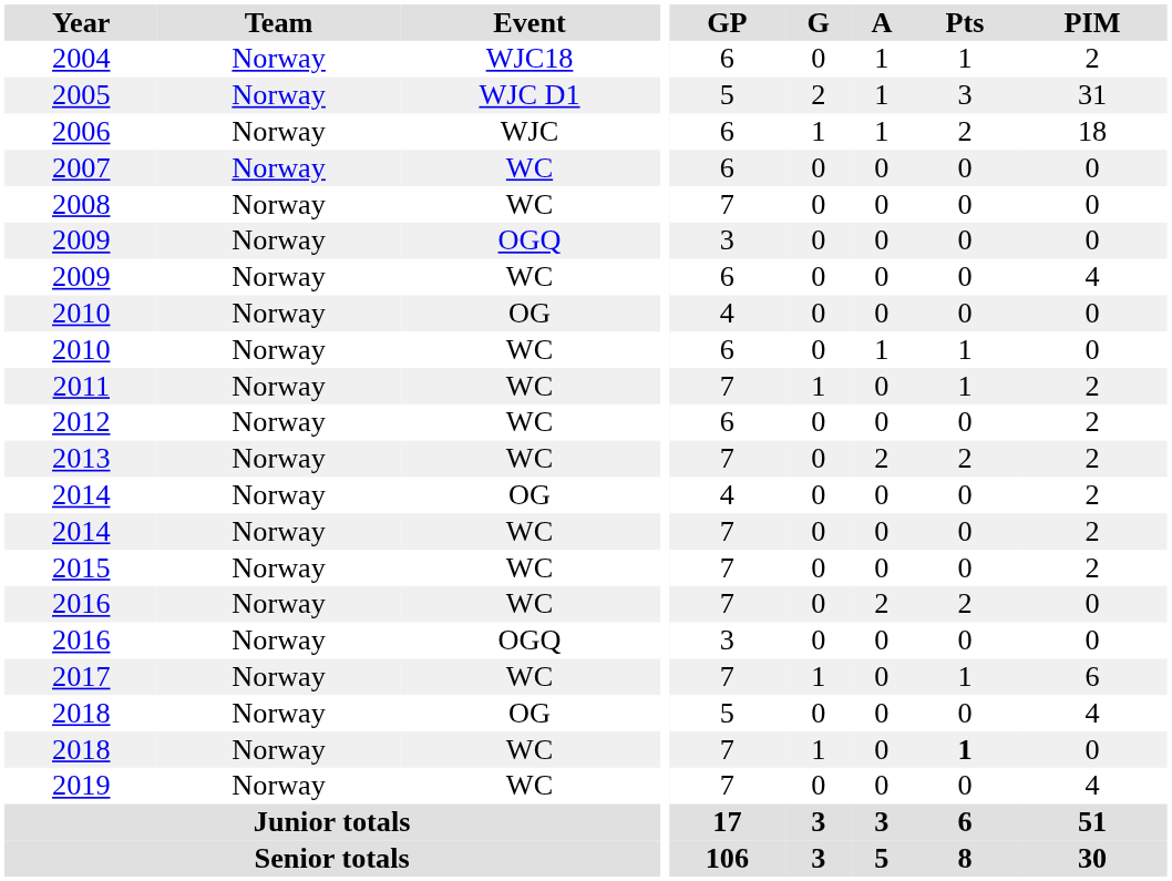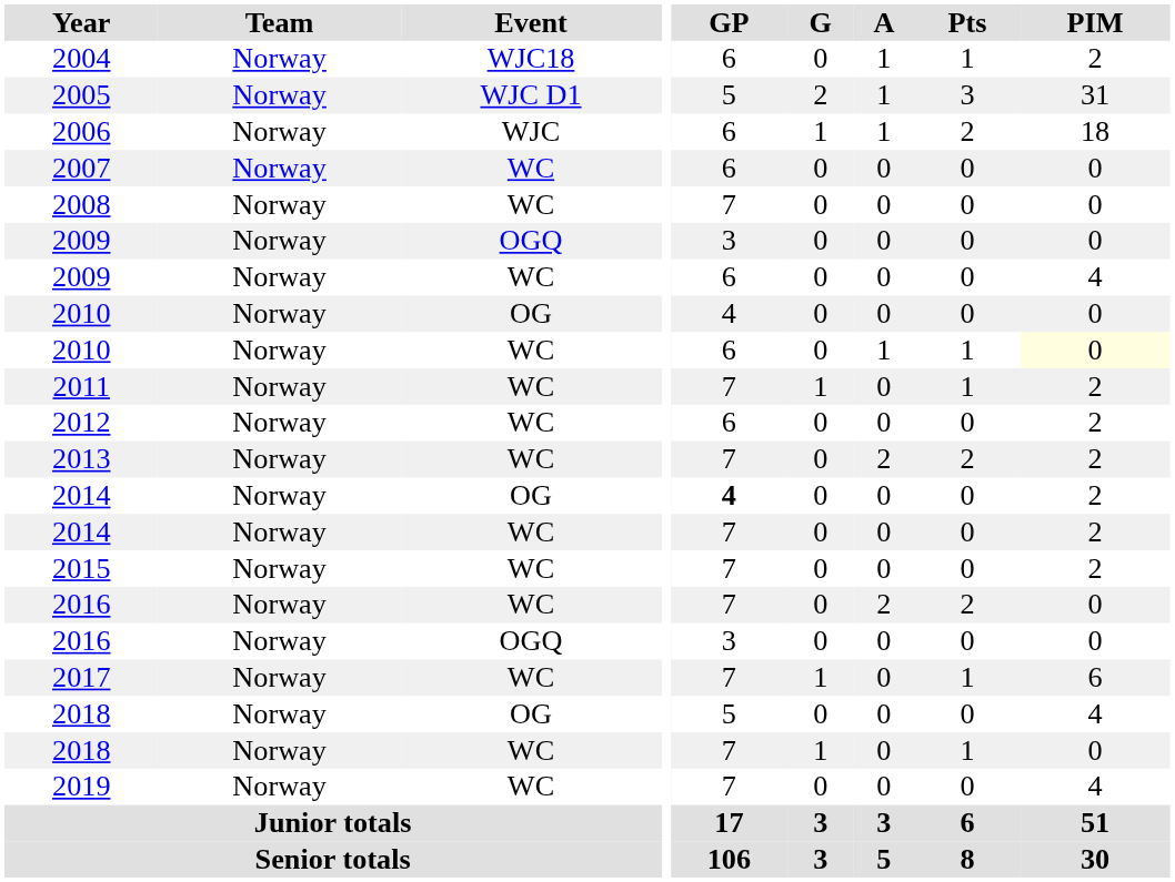2010 / WC | PIM: no background -> lightyellow background
2014 / OG | GP: normal -> bold
2018 / WC | Pts: bold -> normal
